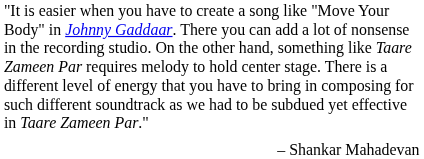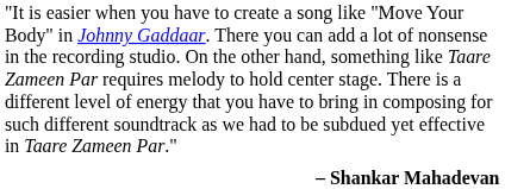row 2 | column 1: normal -> bold
